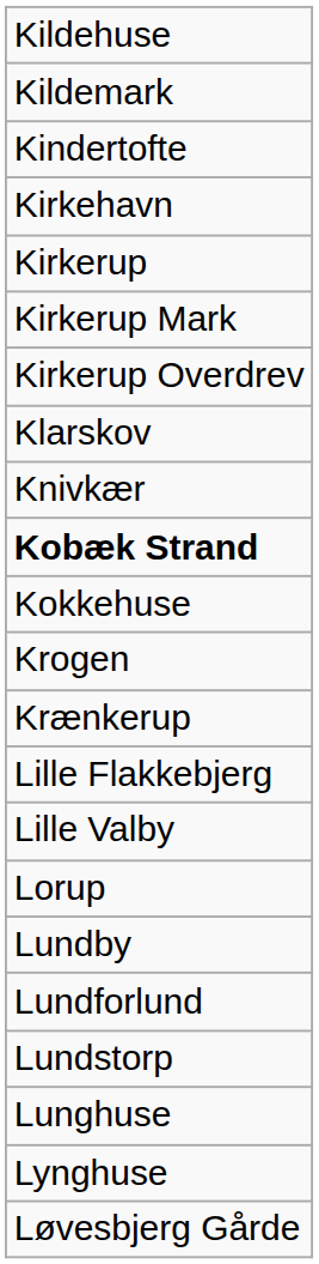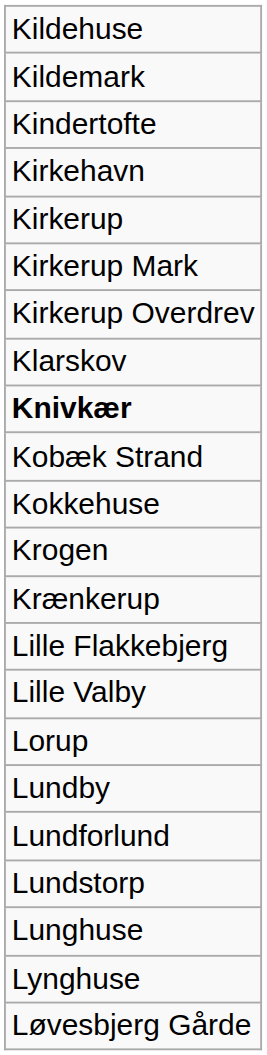row 9 | column 1: normal -> bold
row 10 | column 1: bold -> normal
